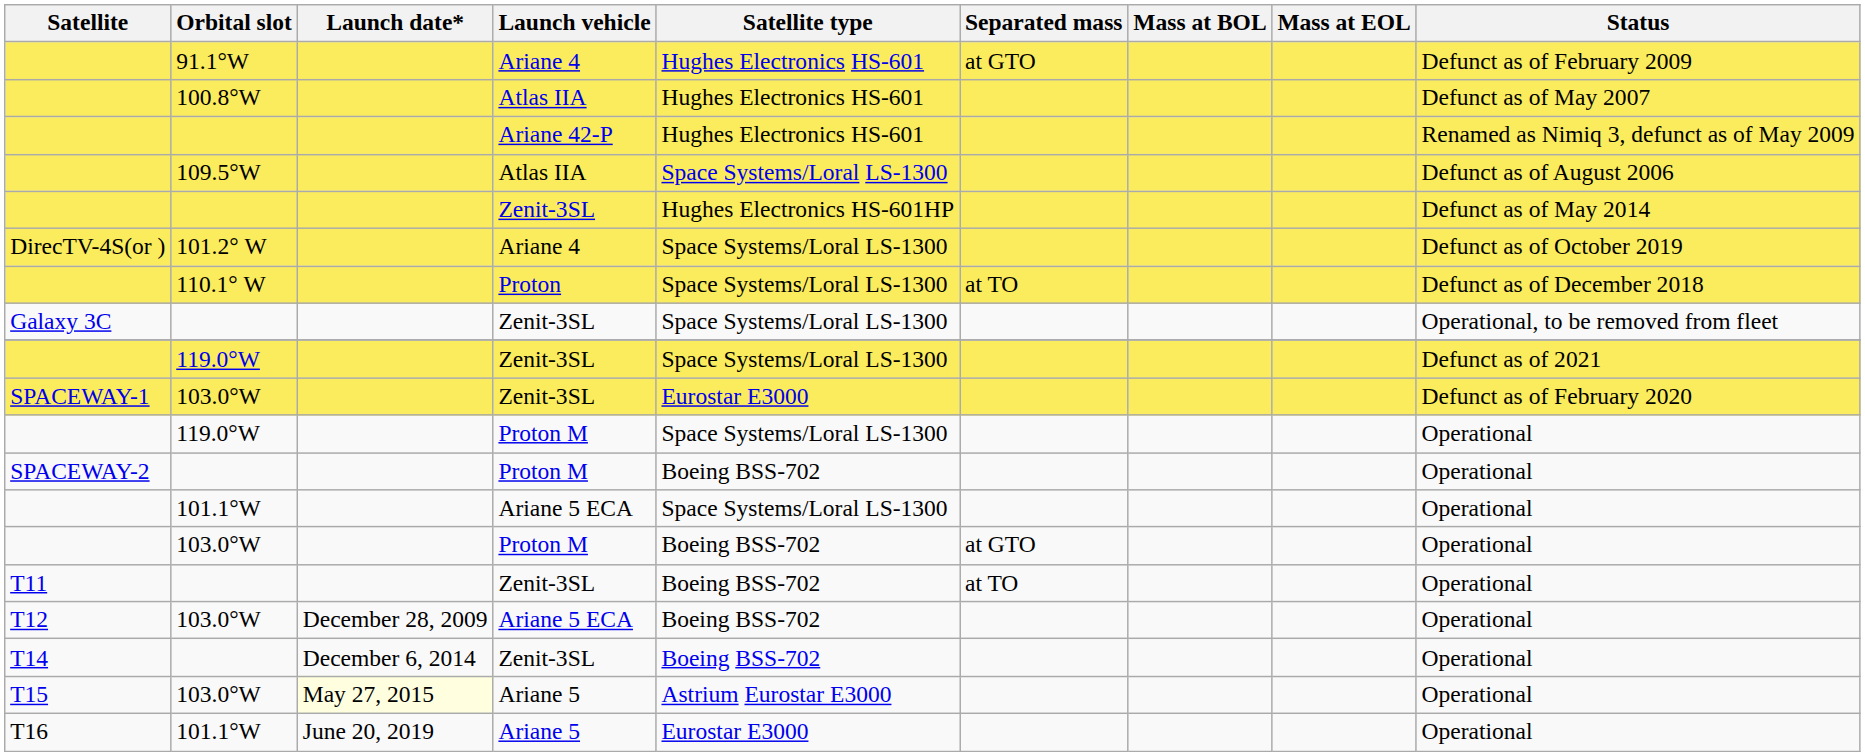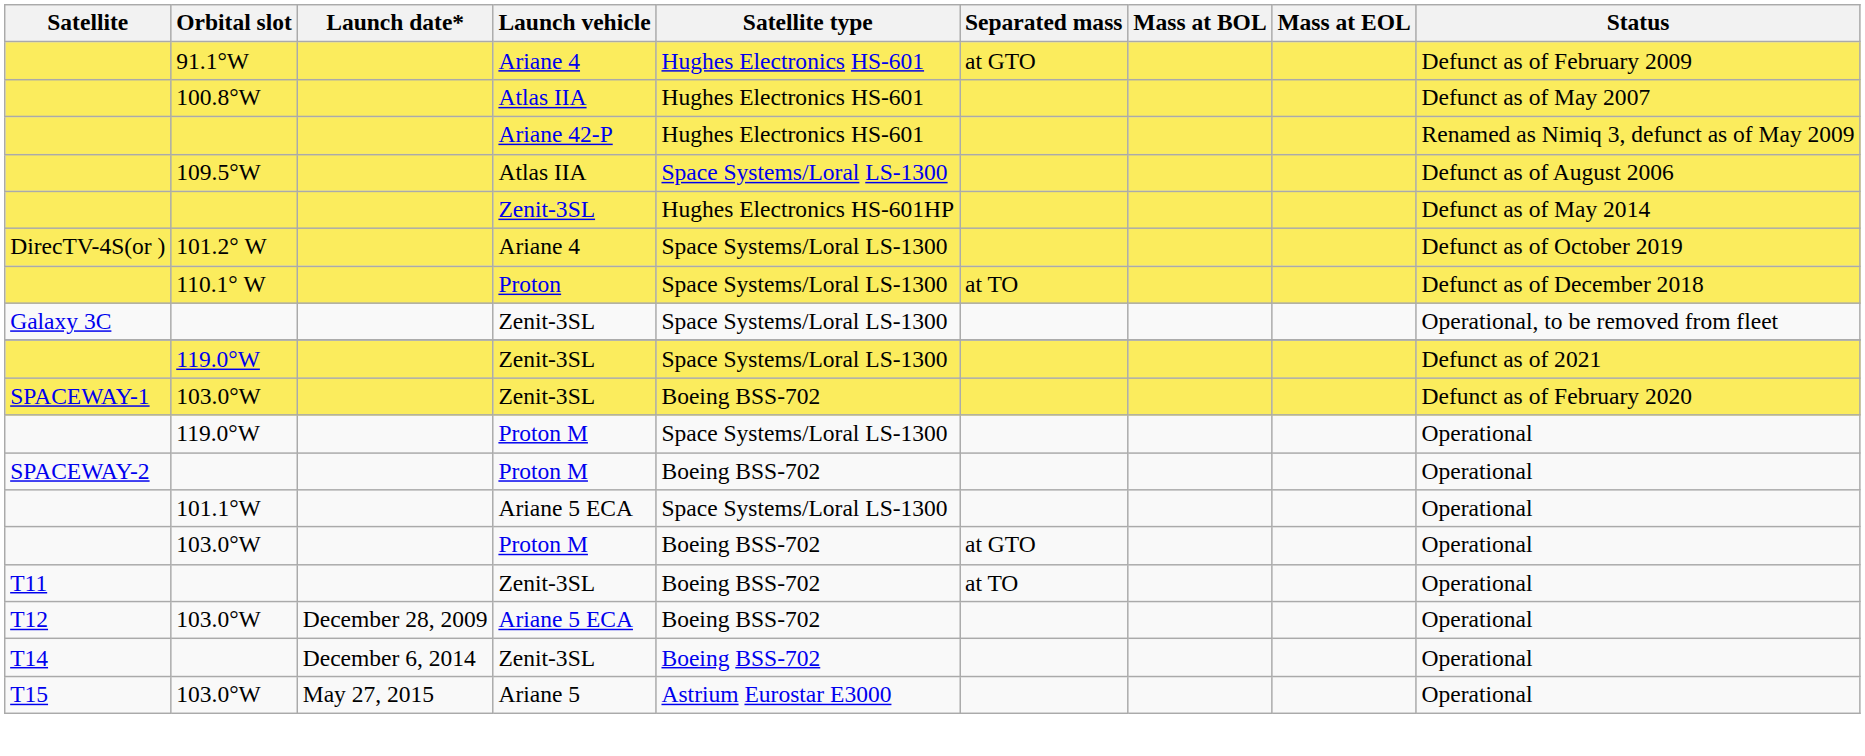SPACEWAY-1 | Satellite type: Eurostar E3000 -> Boeing BSS-702
T15 | Launch date*: lightyellow background -> no background
- row: T16 | 101.1°W | June 20, 2019 | Ariane 5 | Eurostar E3000 | Operational
